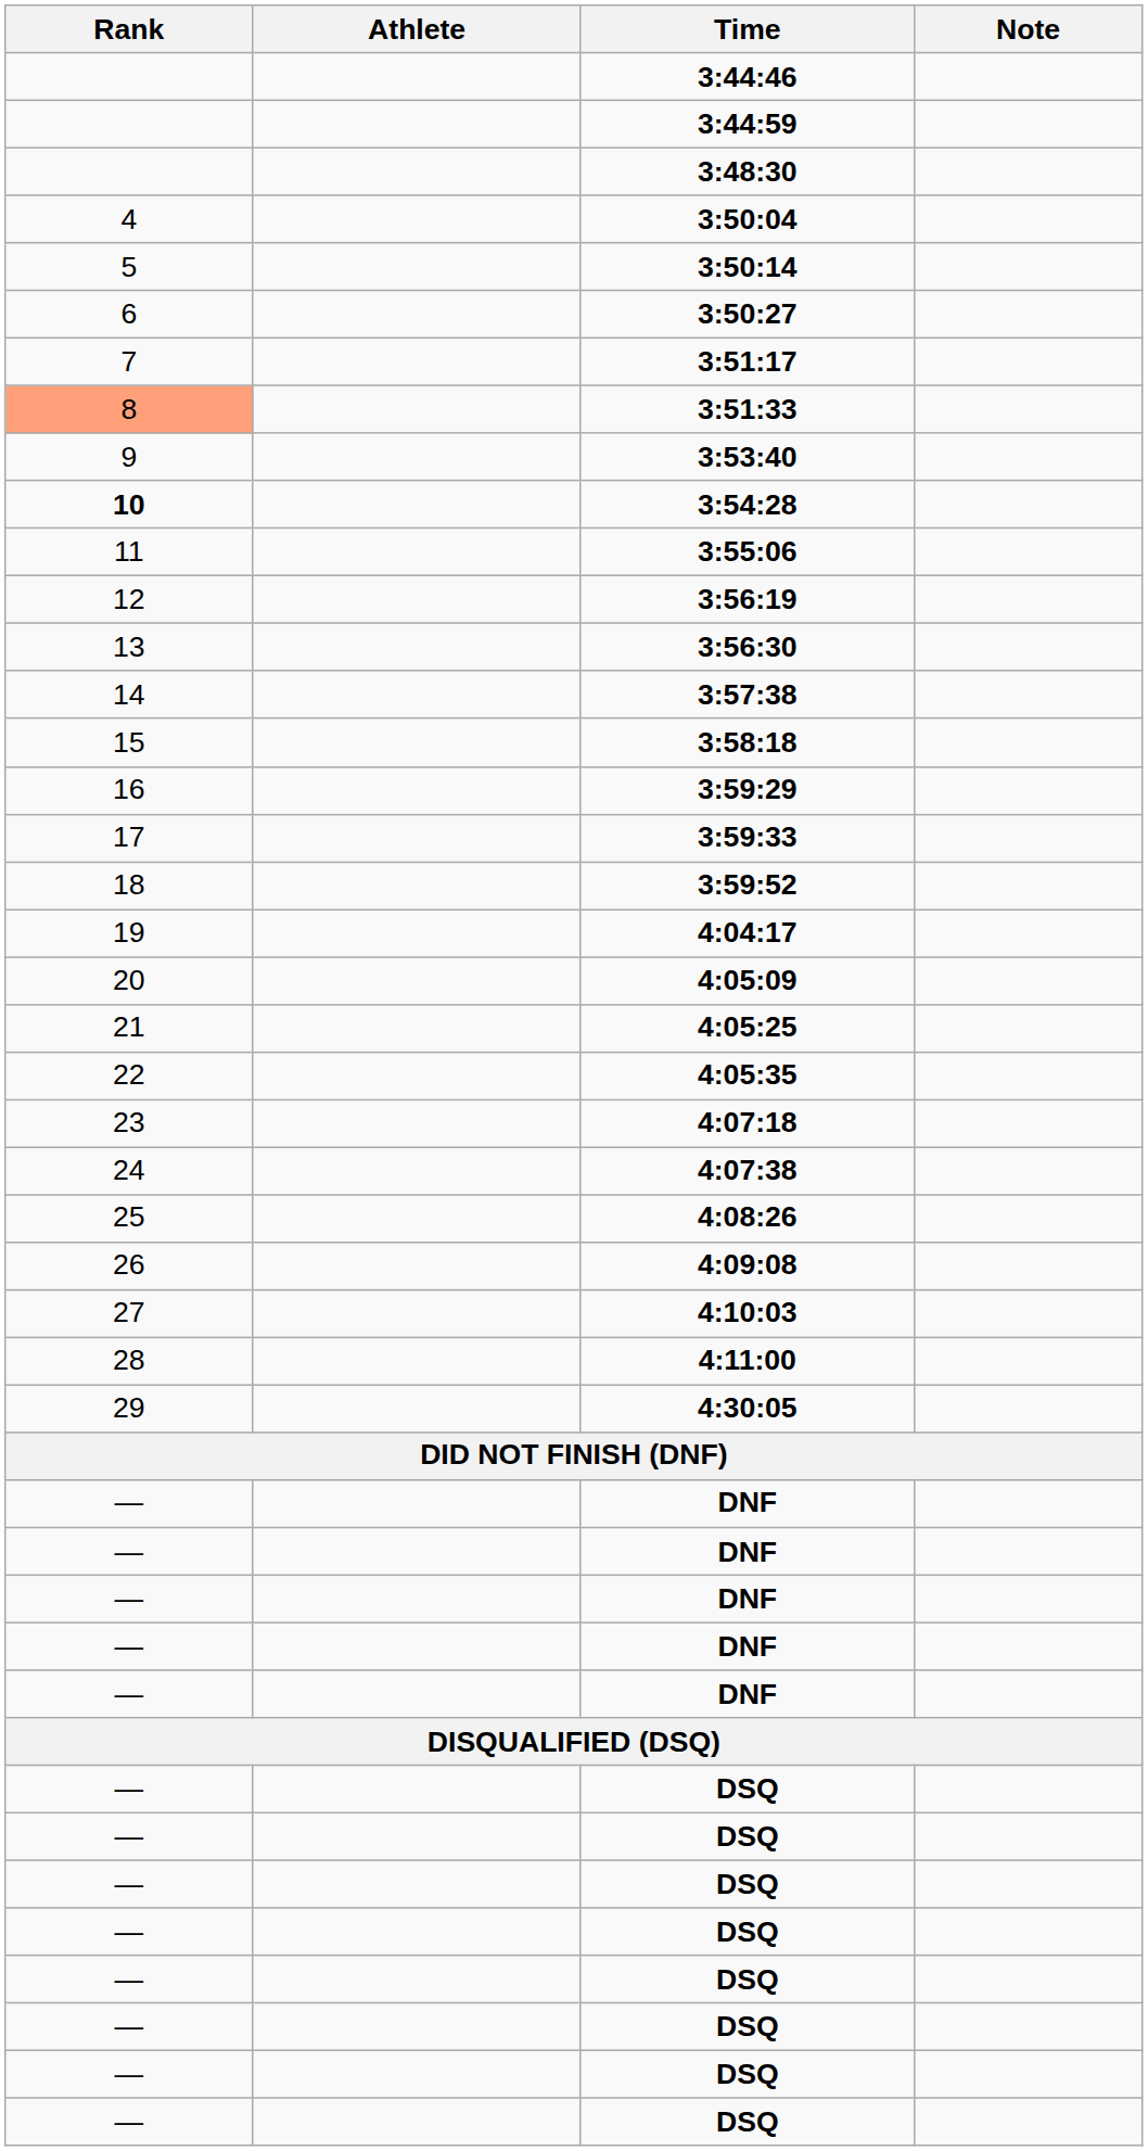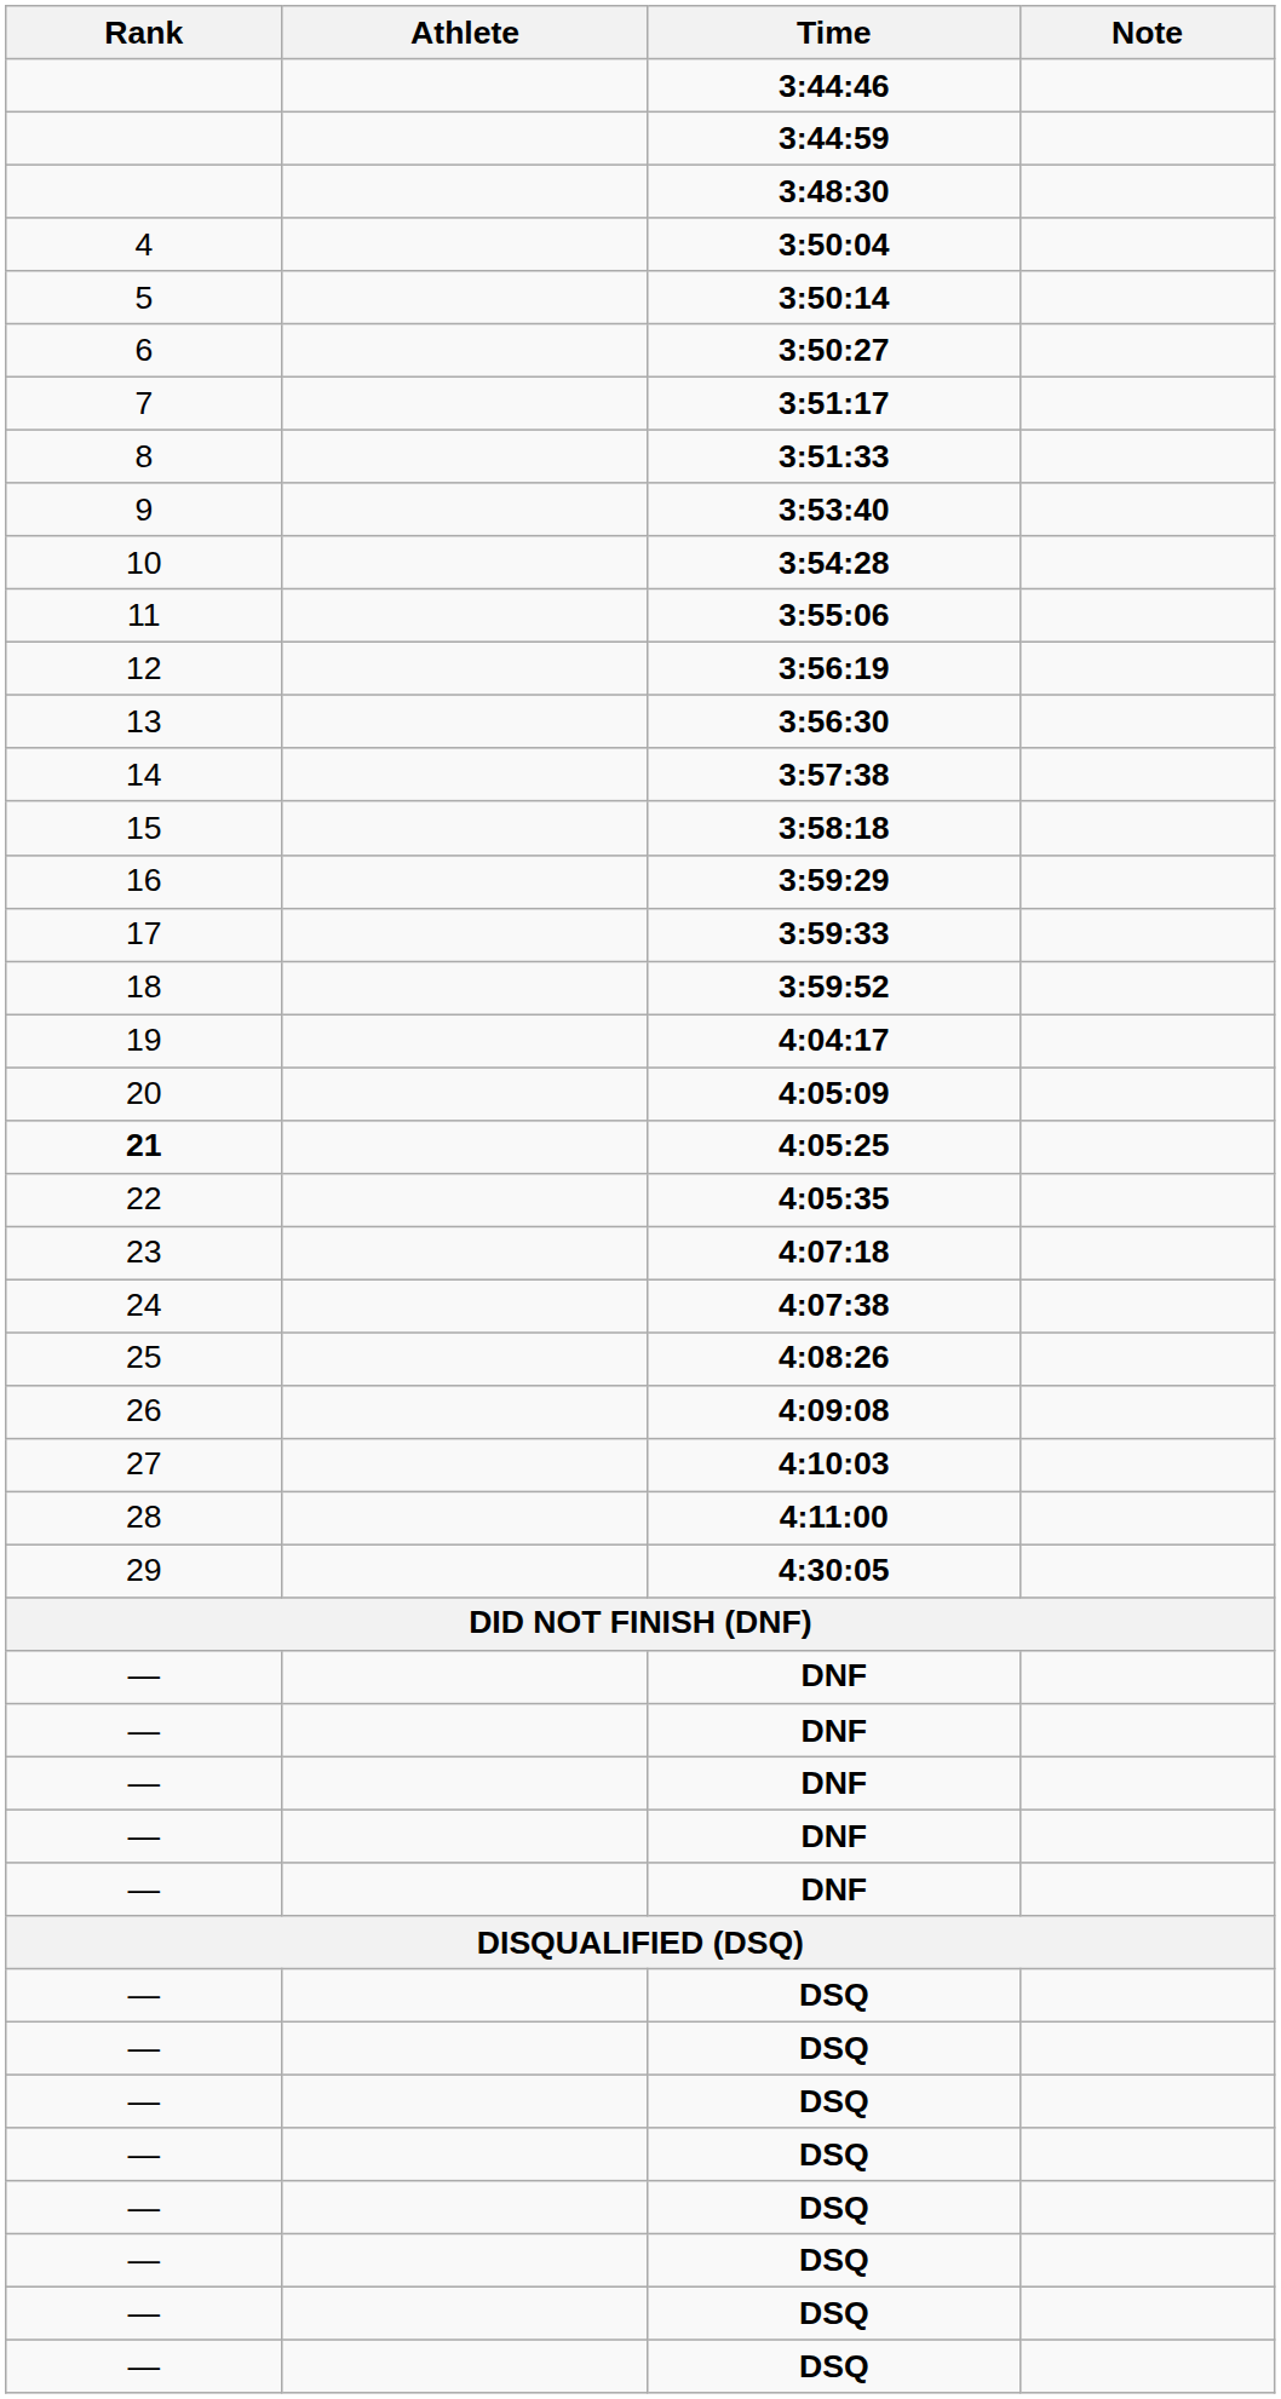3:51:33 | Rank: lightsalmon background -> no background
3:54:28 | Rank: bold -> normal
4:05:25 | Rank: normal -> bold
